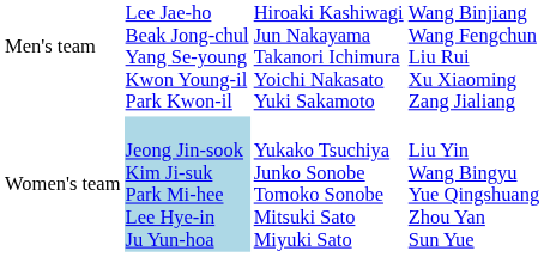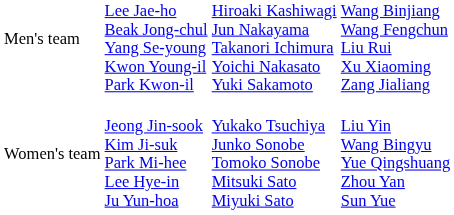Women's team | column 2: lightblue background -> no background
